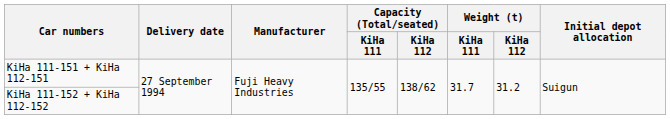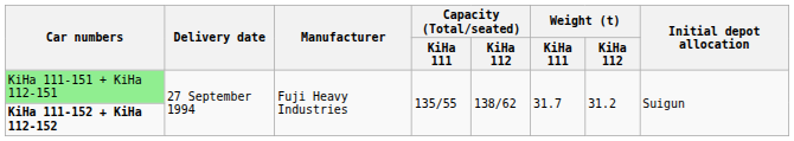KiHa 111-151 + KiHa 112-151 | Car numbers: no background -> lightgreen background
KiHa 111-152 + KiHa 112-152 | Car numbers: normal -> bold
